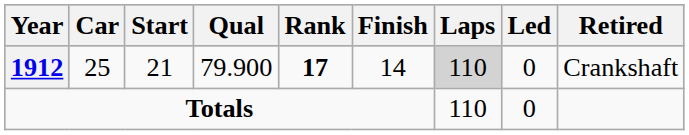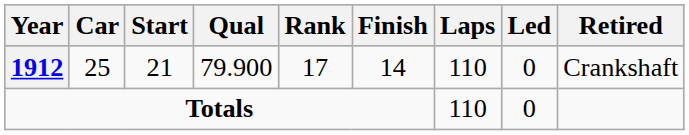1912 | Rank: bold -> normal
1912 | Laps: lightgrey background -> no background
